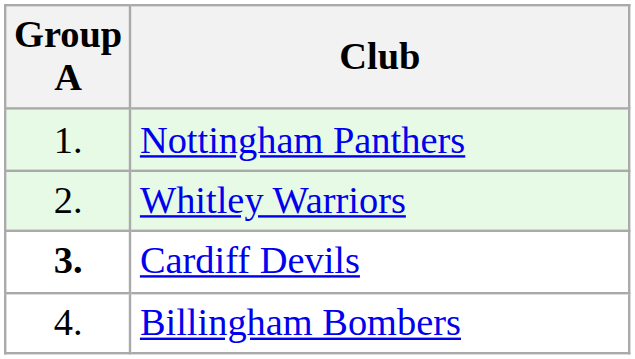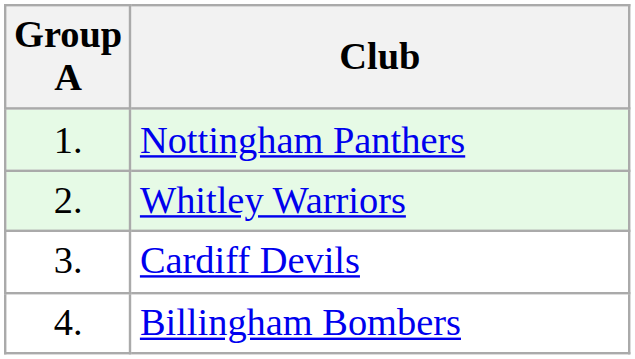Cardiff Devils | Group A: bold -> normal
